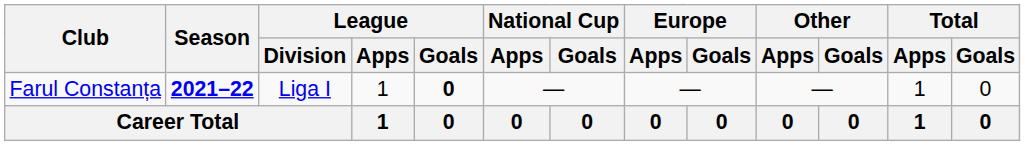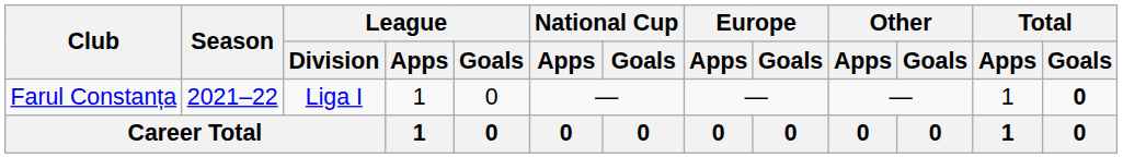Farul Constanța | Season: bold -> normal
Farul Constanța | League / Goals: bold -> normal
Farul Constanța | Total / Goals: normal -> bold
